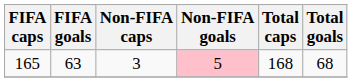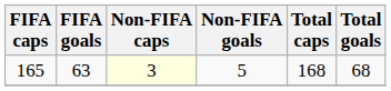165 | Non-FIFA caps: no background -> lightyellow background
165 | Non-FIFA goals: pink background -> no background
